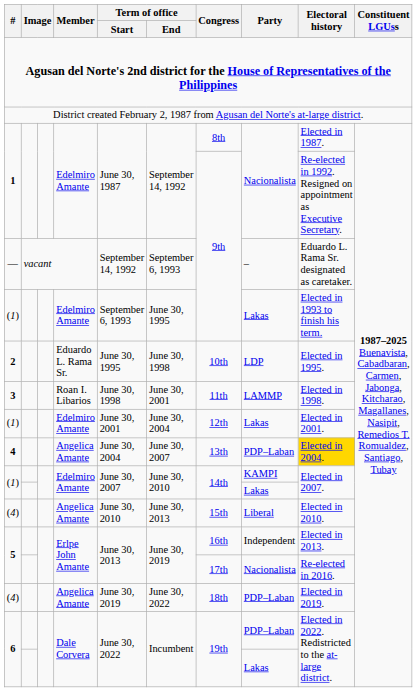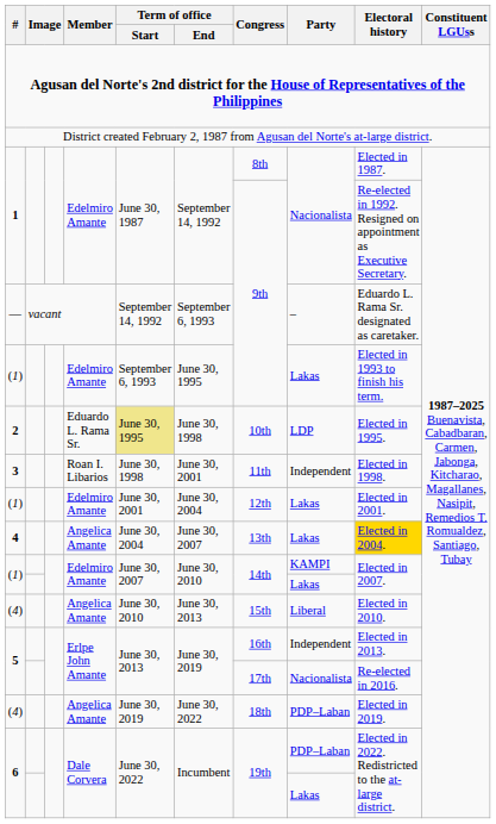2 | Term of office / Start: no background -> khaki background
3 | Party: LAMMP -> Independent
4 | Party: PDP–Laban -> Lakas
